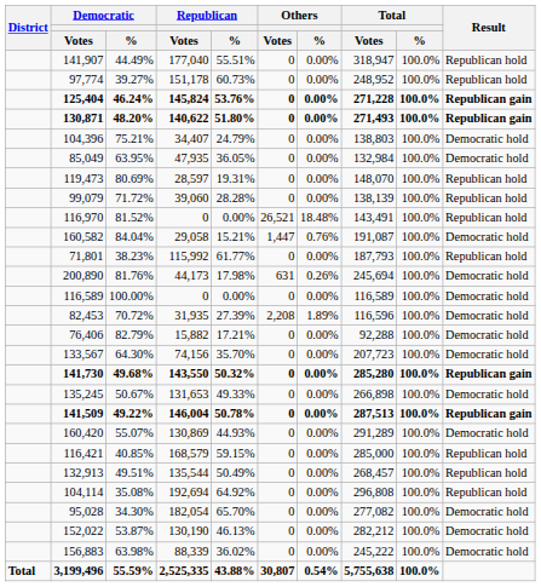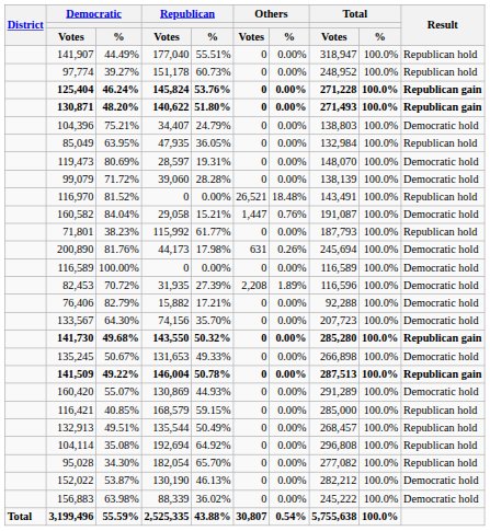85,049 | Result: Democratic hold -> Republican hold
119,473 | Result: Republican hold -> Democratic hold
99,079 | Result: Republican hold -> Democratic hold
95,028 | Result: Democratic hold -> Republican hold
